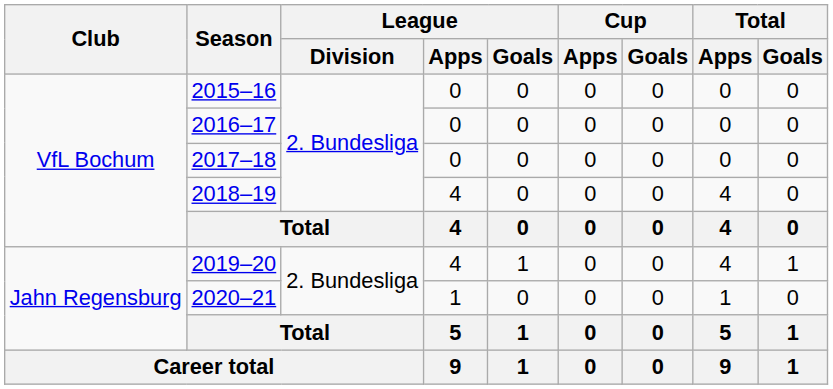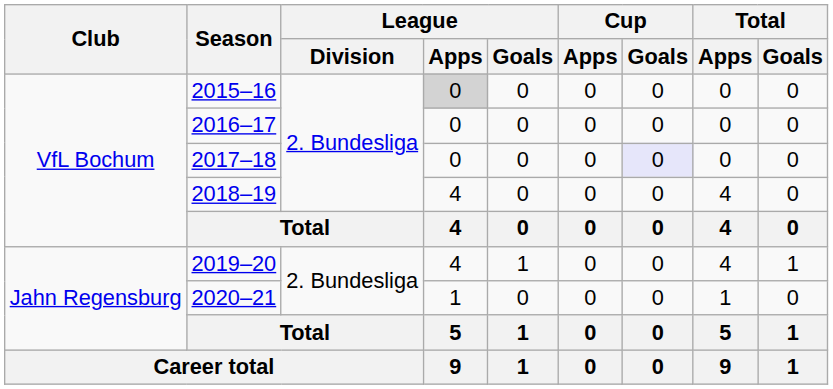2015–16 | League / Apps: no background -> lightgrey background
2017–18 | Cup / Goals: no background -> lavender background
